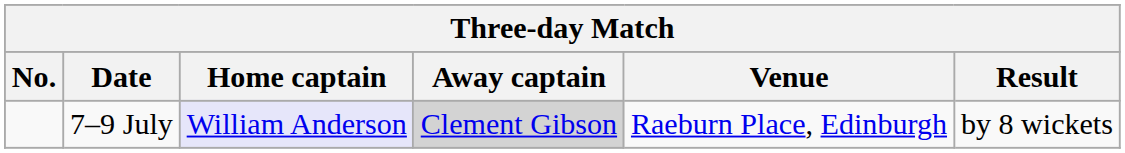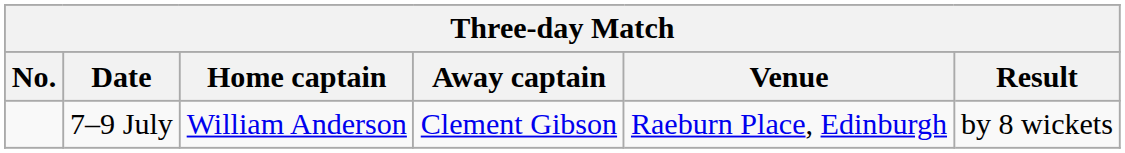7–9 July | Home captain: lavender background -> no background
7–9 July | Away captain: lightgrey background -> no background
